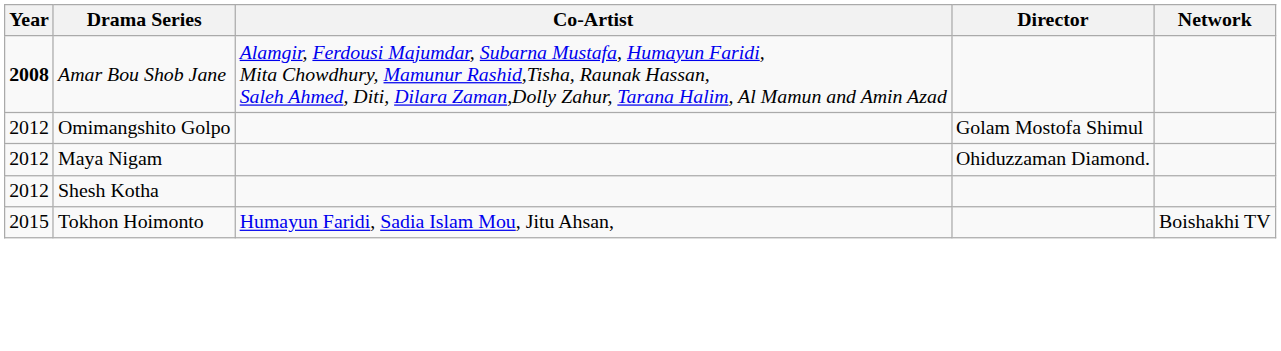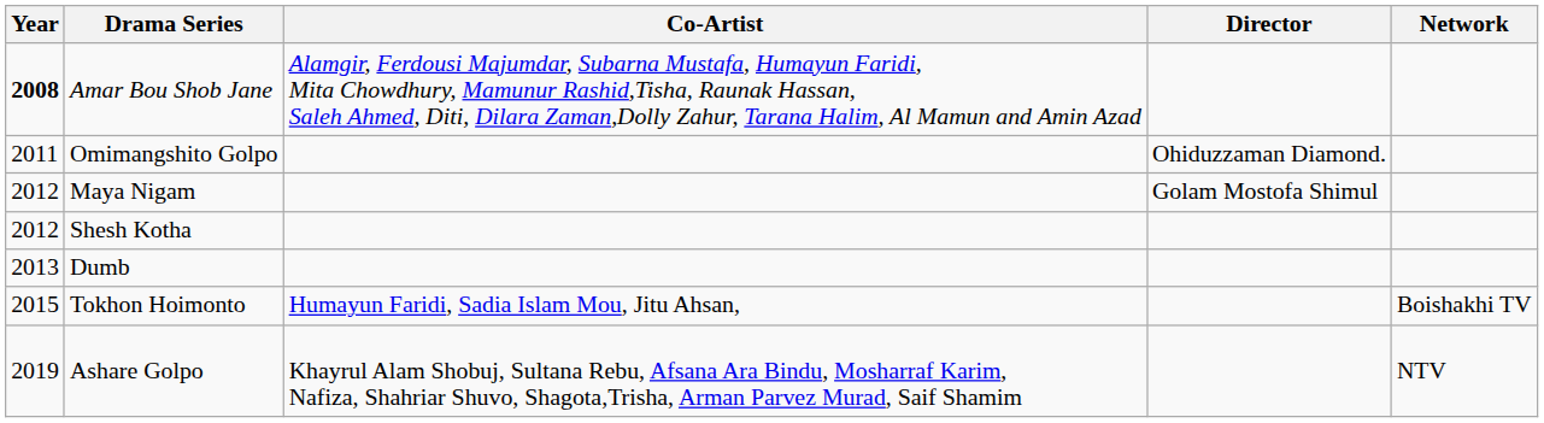Omimangshito Golpo | Year: 2012 -> 2011
Omimangshito Golpo | Director: Golam Mostofa Shimul -> Ohiduzzaman Diamond.
Maya Nigam | Director: Ohiduzzaman Diamond. -> Golam Mostofa Shimul
+ row: 2013 | Dumb
+ row: 2019 | Ashare Golpo | Khayrul Alam Shobuj, Sultana Rebu, Afsana Ara Bindu, Mosharraf Karim, Nafiza, Shahriar Shuvo, Shagota,Trisha, Arman Parvez Murad, Saif Shamim | NTV
